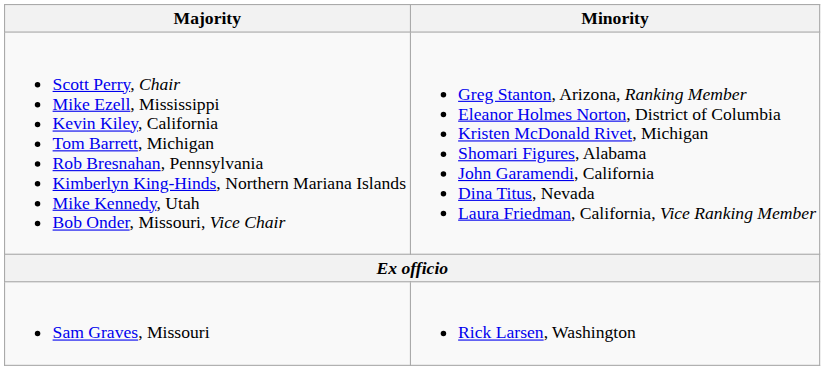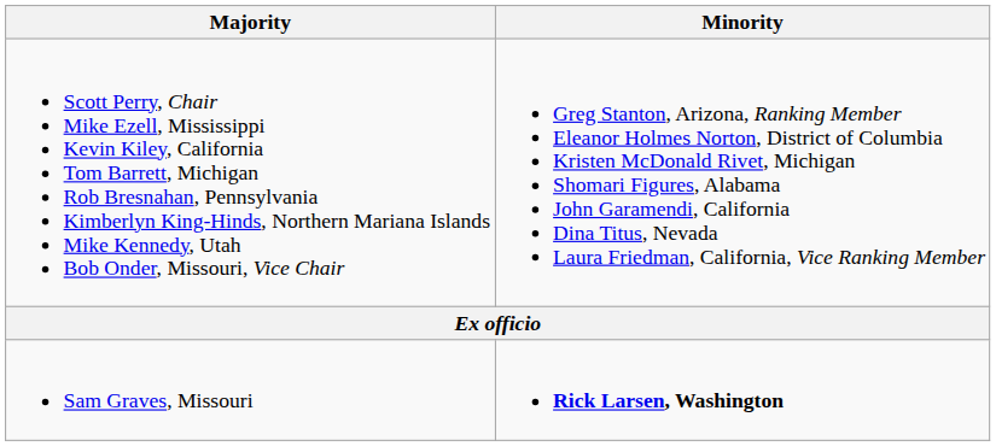Sam Graves, Missouri | Minority: normal -> bold
